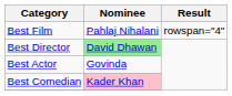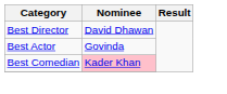- row: Best Film | Pahlaj Nihalani | rowspan="4"
Best Director | Nominee: lightgreen background -> no background
